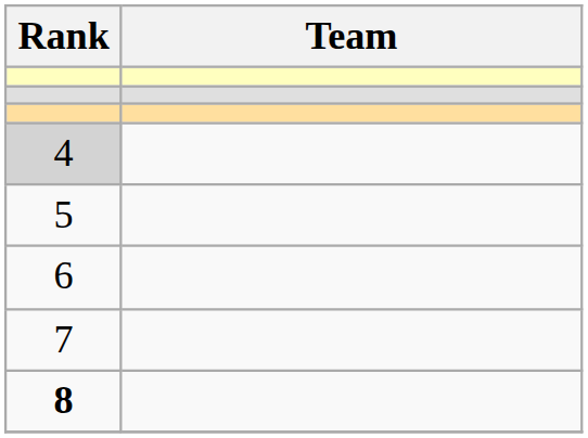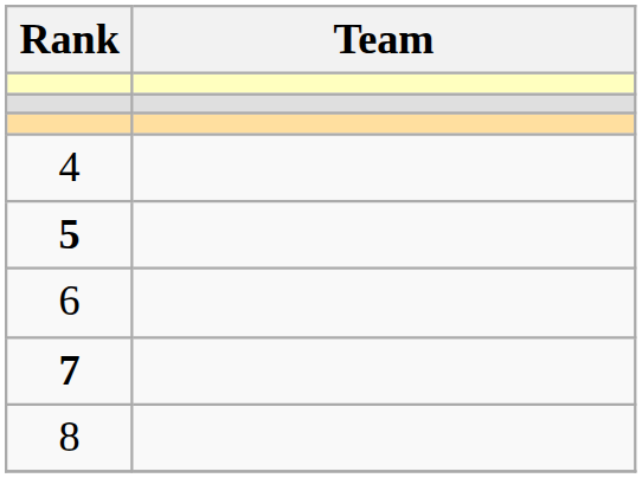row 5 | Rank: lightgrey background -> no background
row 6 | Rank: normal -> bold
row 8 | Rank: normal -> bold
row 9 | Rank: bold -> normal
